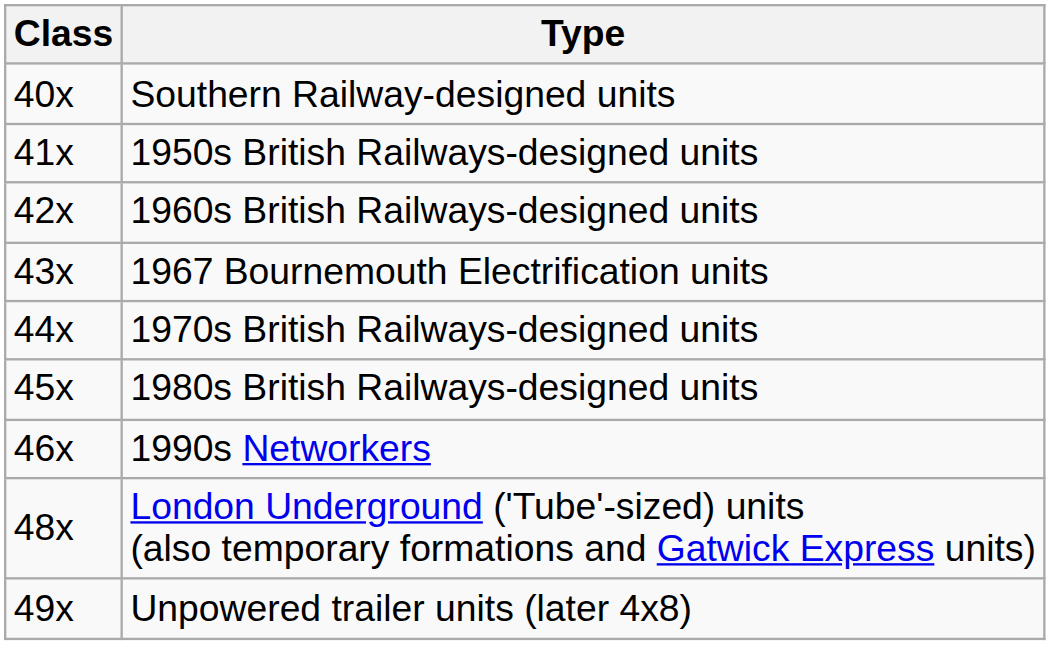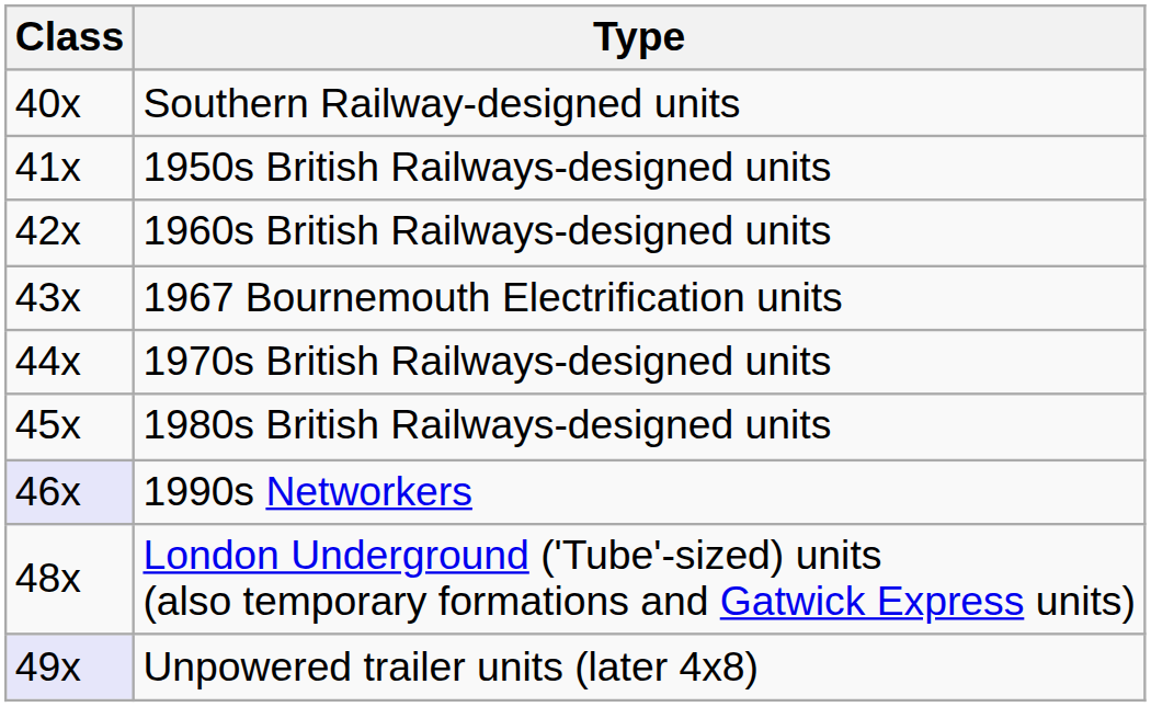1990s Networkers | Class: no background -> lavender background
Unpowered trailer units (later 4x8) | Class: no background -> lavender background
